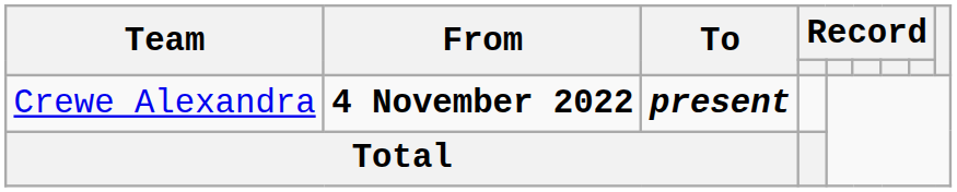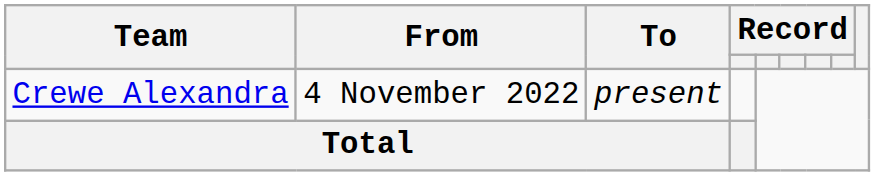Crewe Alexandra | From: bold -> normal
Crewe Alexandra | To: bold -> normal
